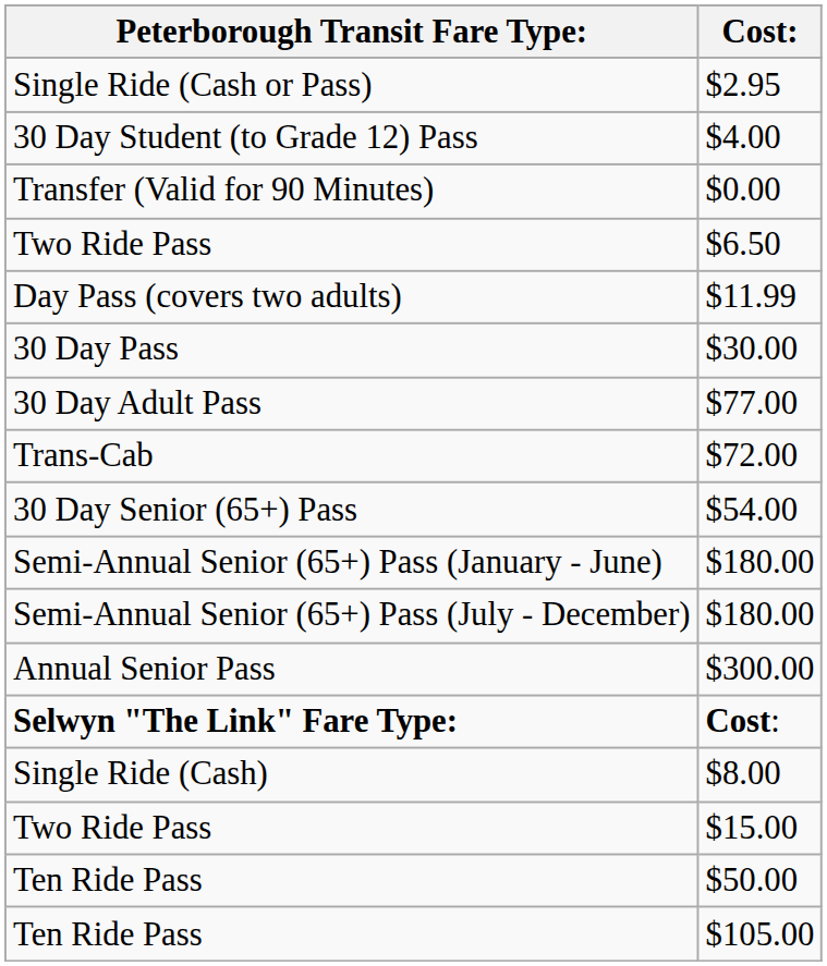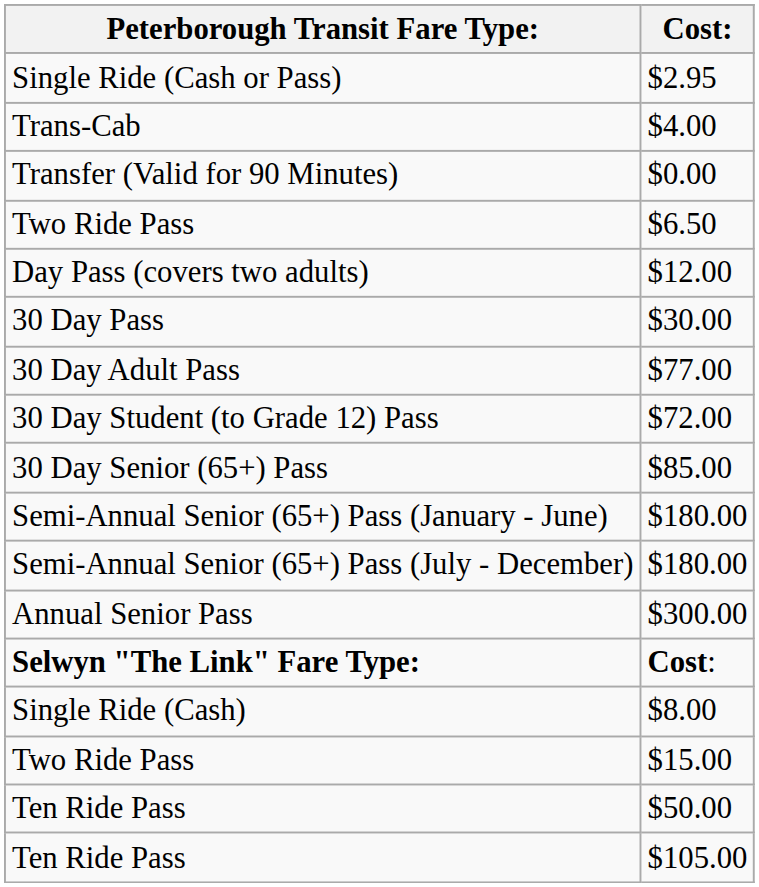row 3 | Peterborough Transit Fare Type:: 30 Day Student (to Grade 12) Pass -> Trans-Cab
row 6 | Cost:: $11.99 -> $12.00
row 9 | Peterborough Transit Fare Type:: Trans-Cab -> 30 Day Student (to Grade 12) Pass
row 10 | Cost:: $54.00 -> $85.00
